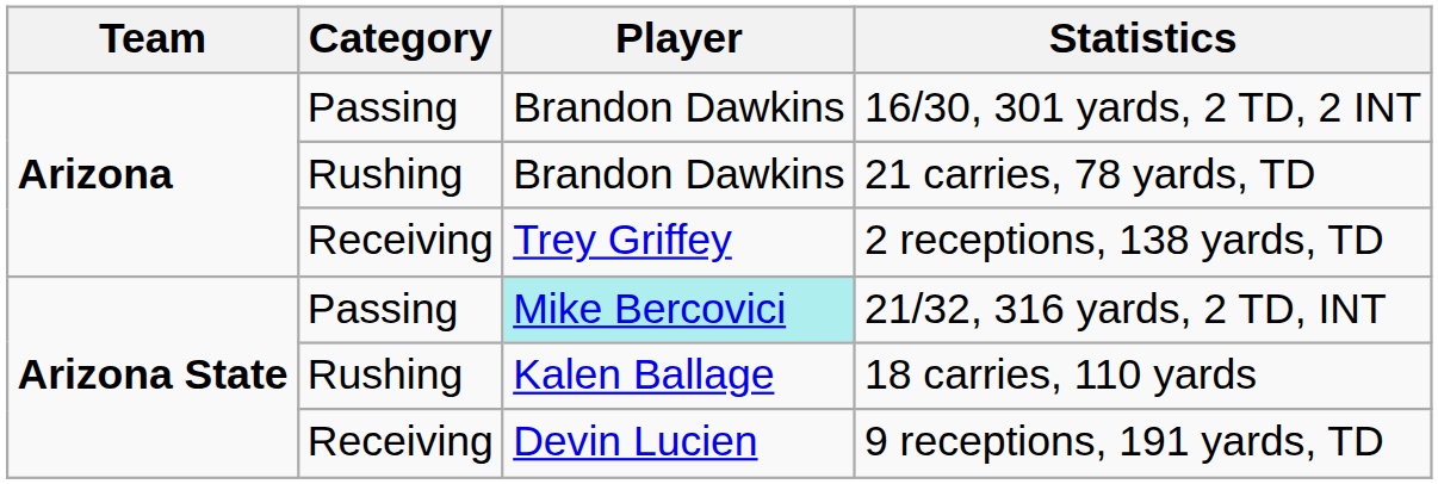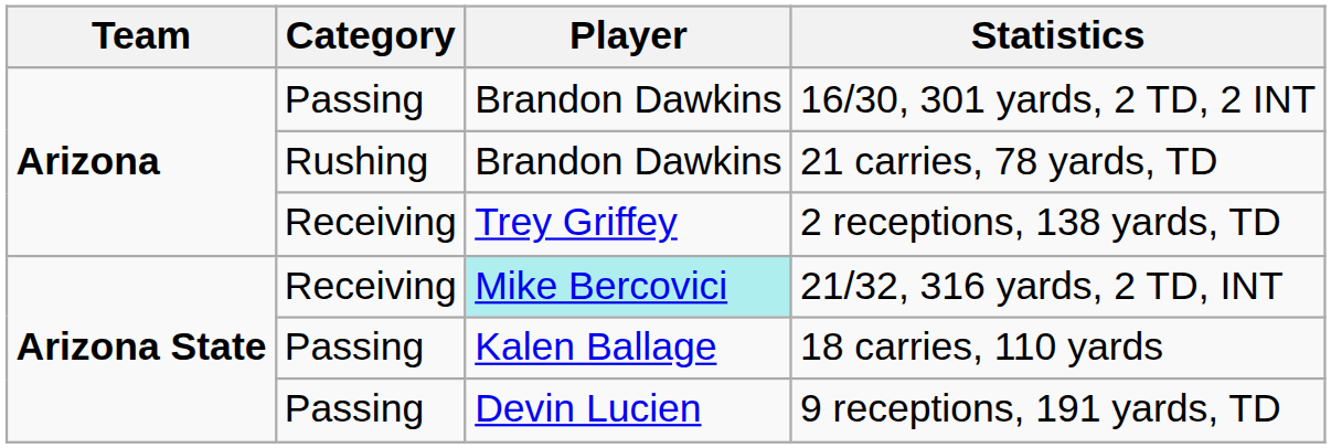21/32, 316 yards, 2 TD, INT | Category: Passing -> Receiving
18 carries, 110 yards | Category: Rushing -> Passing
9 receptions, 191 yards, TD | Category: Receiving -> Passing
